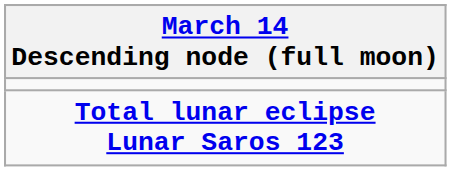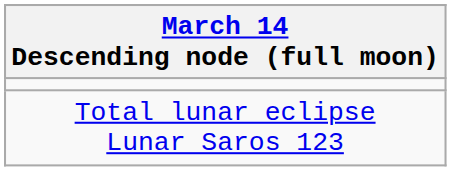row 3 | column 1: bold -> normal
